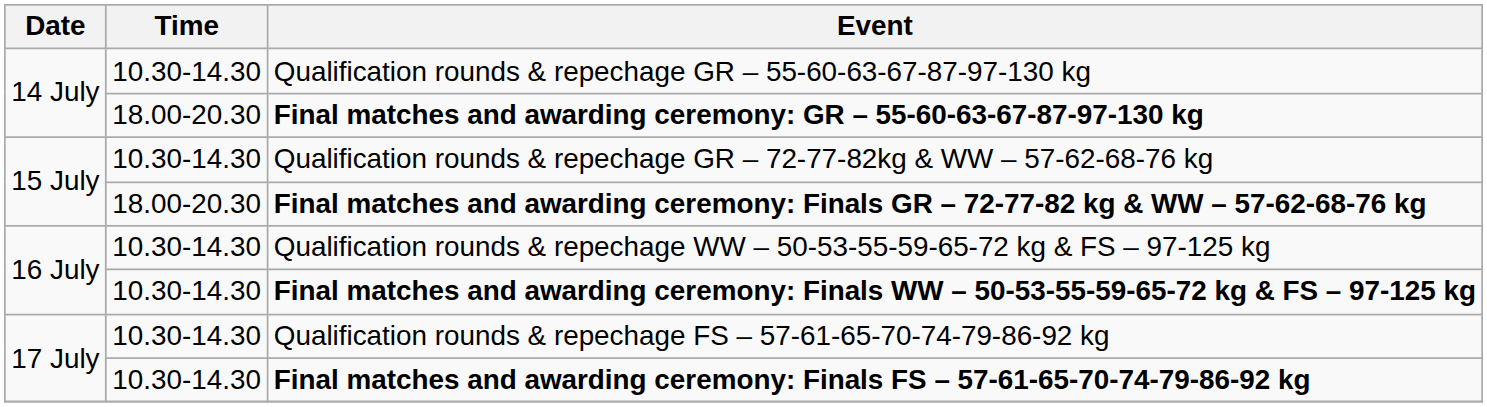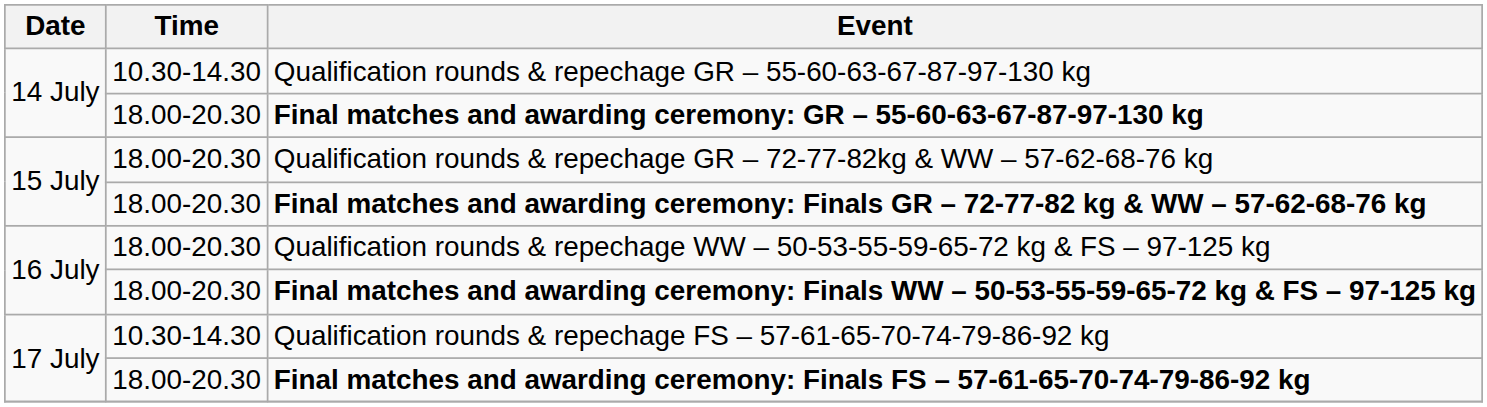row 4 | Time: 10.30-14.30 -> 18.00-20.30
row 6 | Time: 10.30-14.30 -> 18.00-20.30
row 7 | Time: 10.30-14.30 -> 18.00-20.30
row 9 | Time: 10.30-14.30 -> 18.00-20.30
